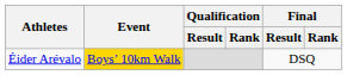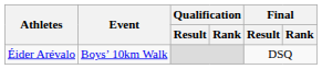Éider Arévalo | Event: gold background -> no background
